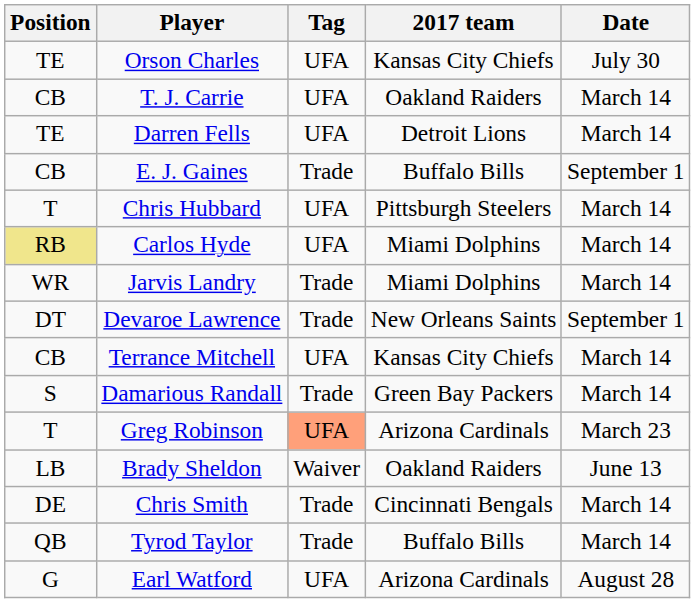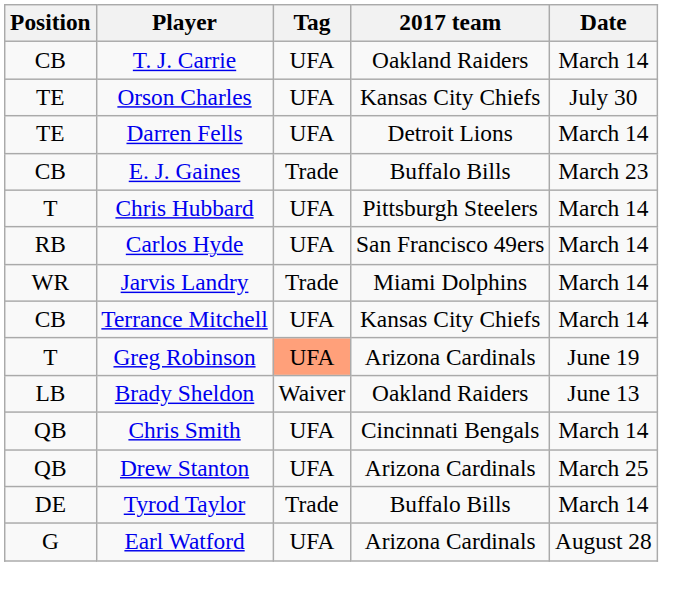rows swapped: T. J. Carrie <-> Orson Charles
E. J. Gaines | Date: September 1 -> March 23
Carlos Hyde | Position: khaki background -> no background
Carlos Hyde | 2017 team: Miami Dolphins -> San Francisco 49ers
- row: DT | Devaroe Lawrence | Trade | New Orleans Saints | September 1
- row: S | Damarious Randall | Trade | Green Bay Packers | March 14
Greg Robinson | Date: March 23 -> June 19
Chris Smith | Position: DE -> QB
Chris Smith | Tag: Trade -> UFA
+ row: QB | Drew Stanton | UFA | Arizona Cardinals | March 25
Tyrod Taylor | Position: QB -> DE
